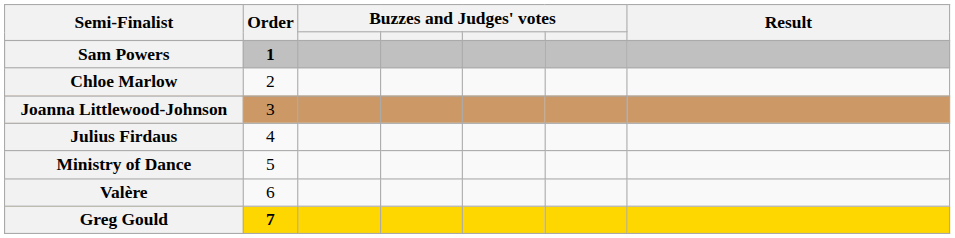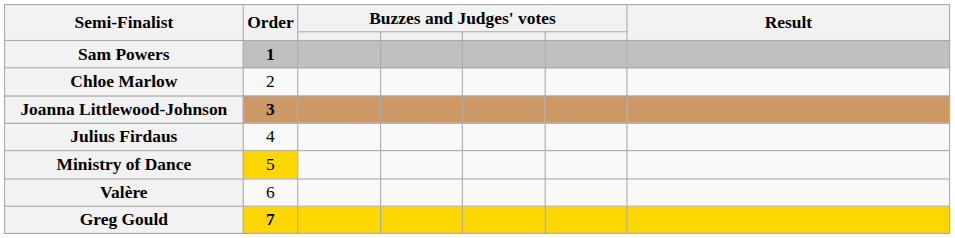Joanna Littlewood-Johnson | Order: normal -> bold
Ministry of Dance | Order: no background -> gold background
